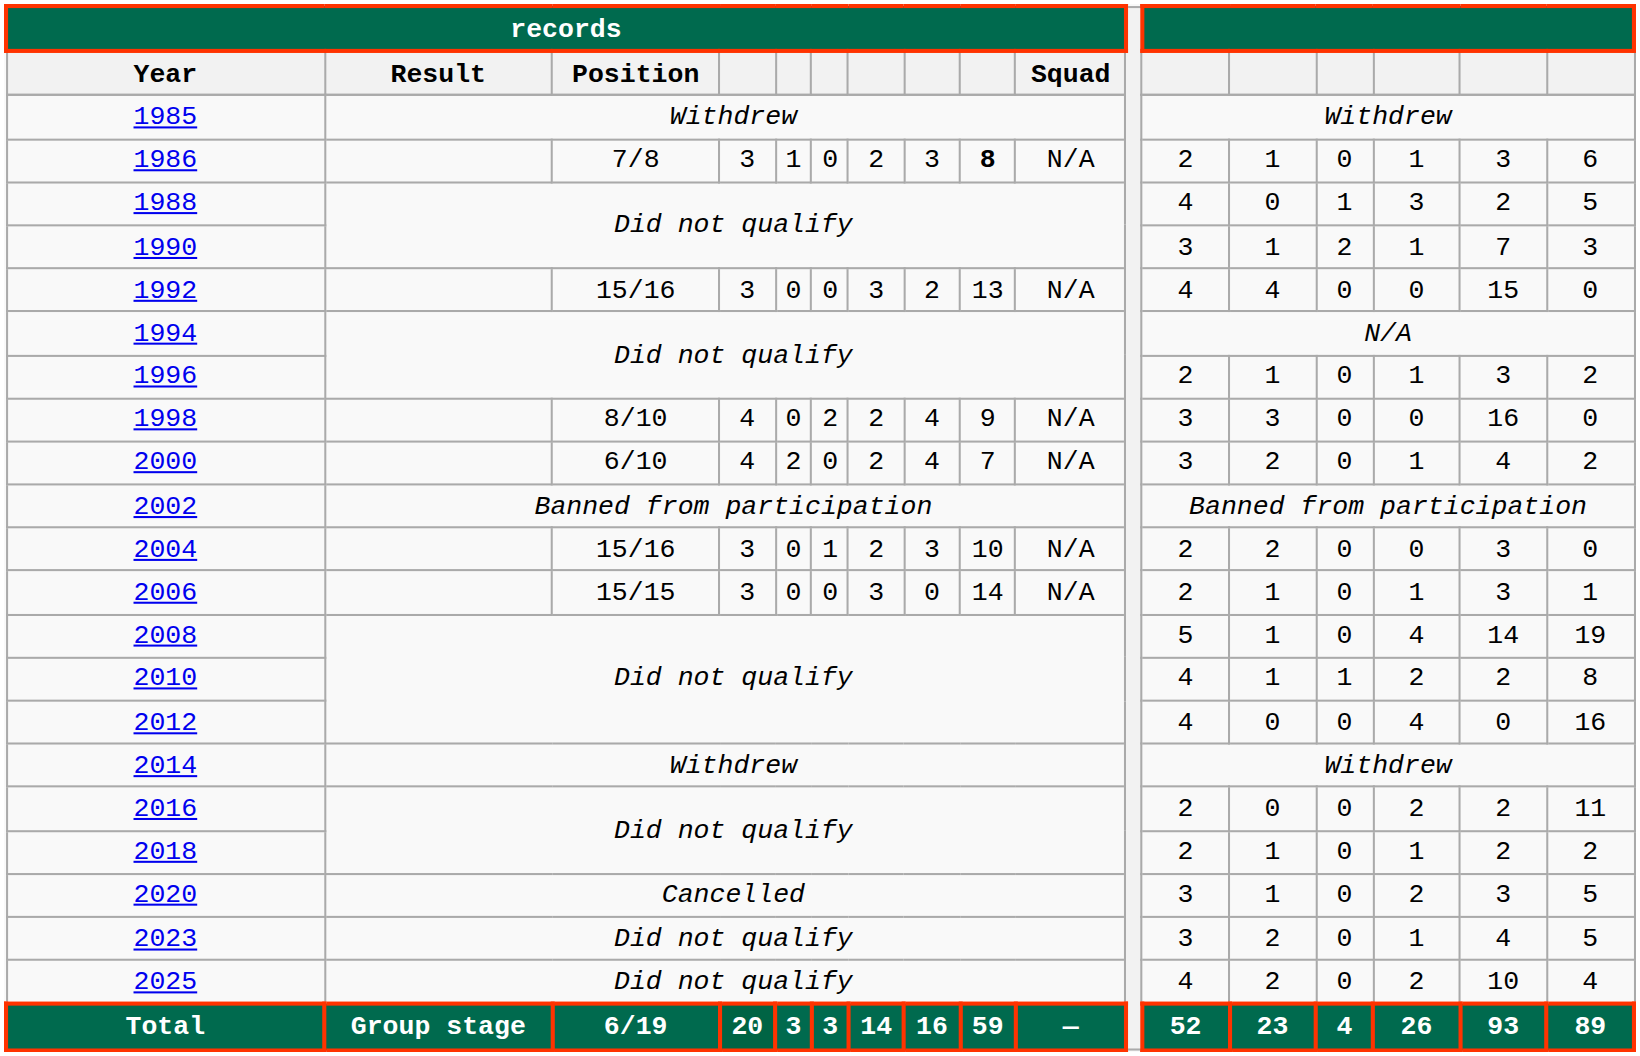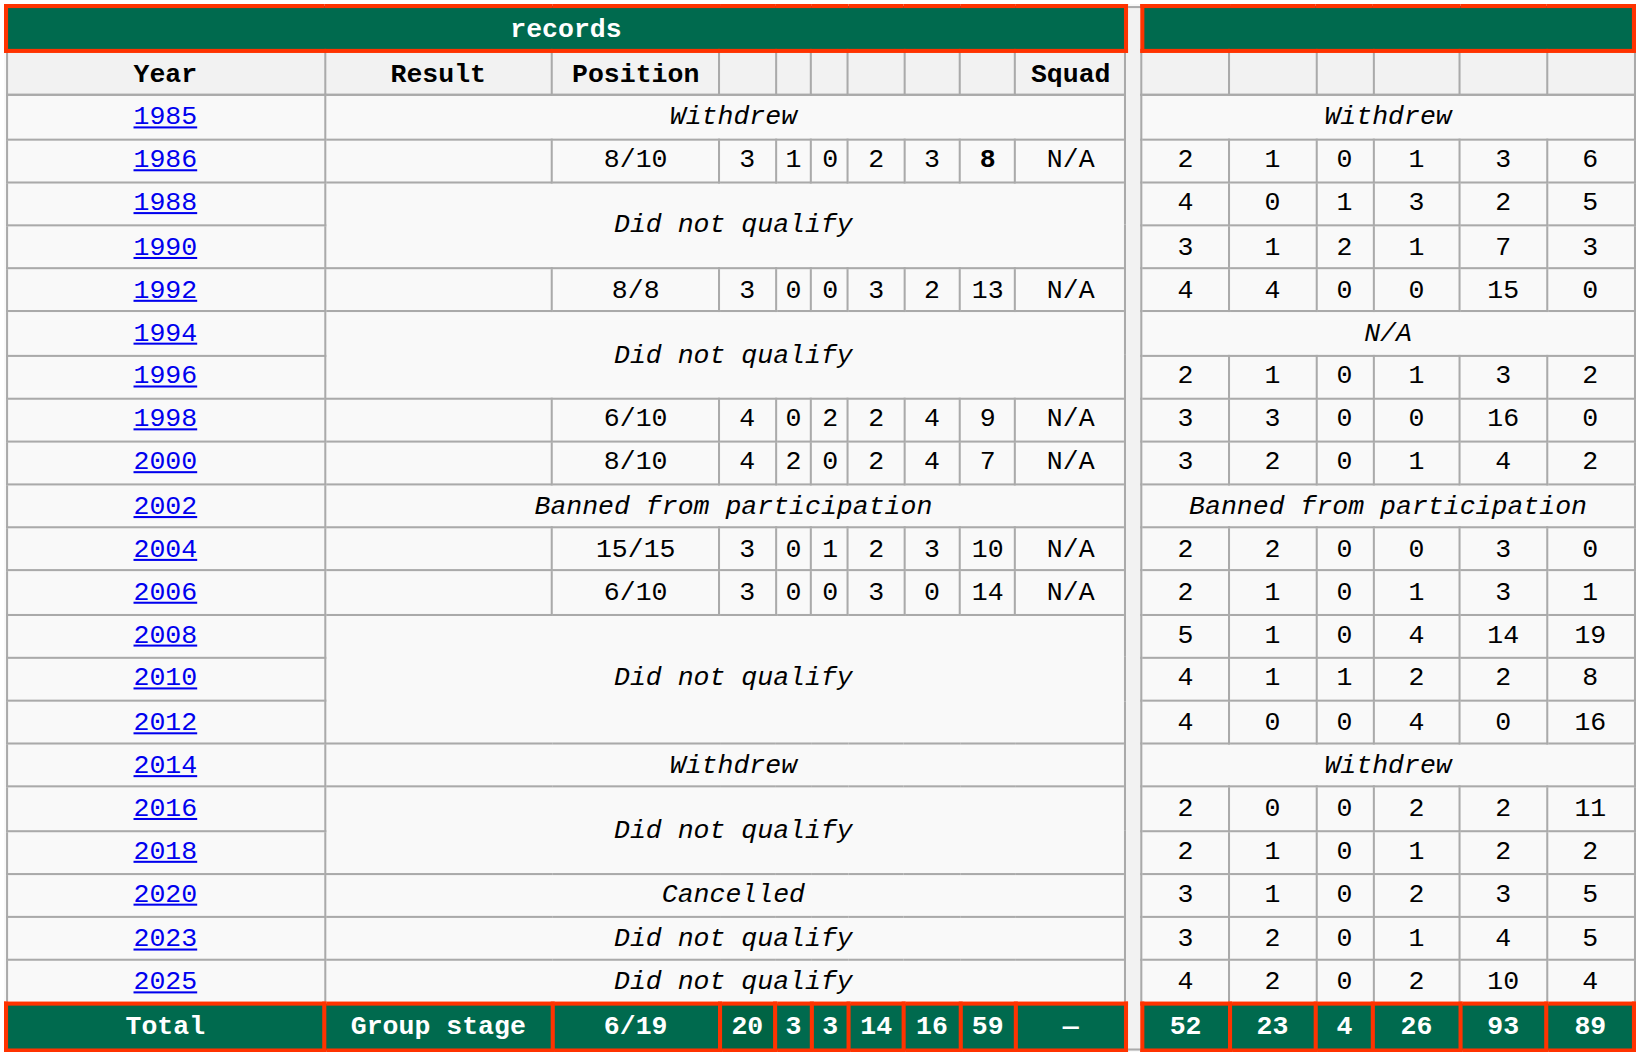1986 | records / Position: 7/8 -> 8/10
1992 | records / Position: 15/16 -> 8/8
1998 | records / Position: 8/10 -> 6/10
2000 | records / Position: 6/10 -> 8/10
2004 | records / Position: 15/16 -> 15/15
2006 | records / Position: 15/15 -> 6/10
